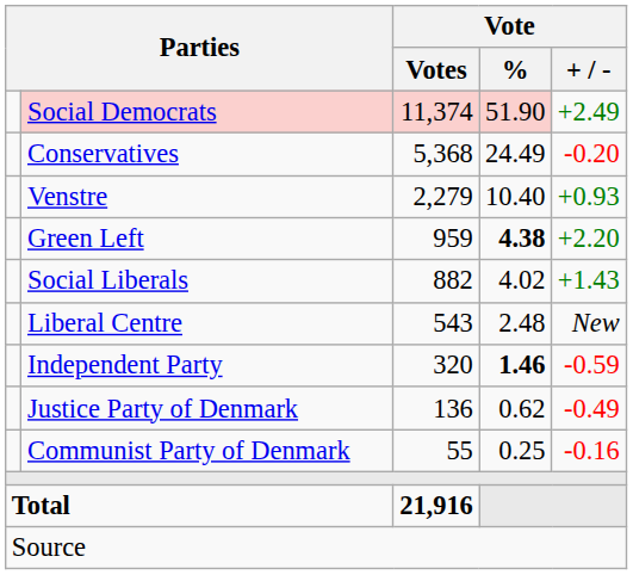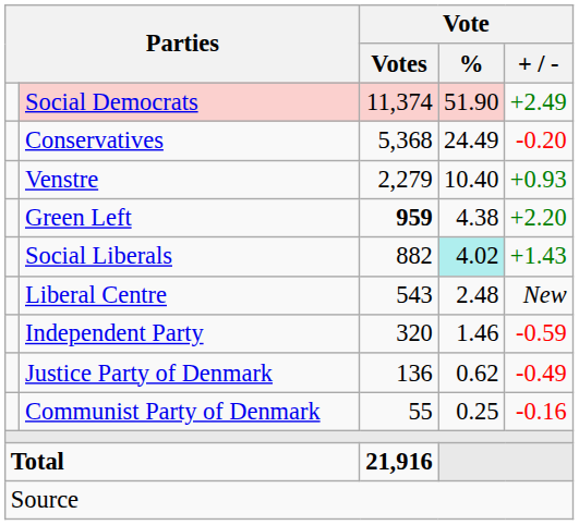Green Left | Vote / Votes: normal -> bold
Green Left | Vote / %: bold -> normal
Social Liberals | Vote / %: no background -> paleturquoise background
Independent Party | Vote / %: bold -> normal
